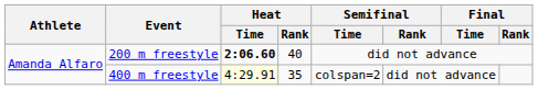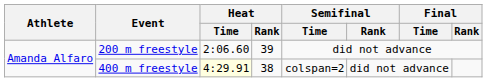200 m freestyle | Heat / Time: bold -> normal
200 m freestyle | Heat / Rank: 40 -> 39
400 m freestyle | Heat / Rank: 35 -> 38
